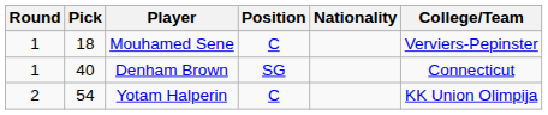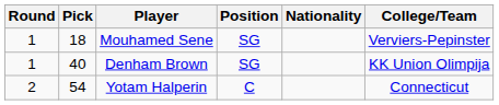Mouhamed Sene | Position: C -> SG
Denham Brown | College/Team: Connecticut -> KK Union Olimpija
Yotam Halperin | College/Team: KK Union Olimpija -> Connecticut
